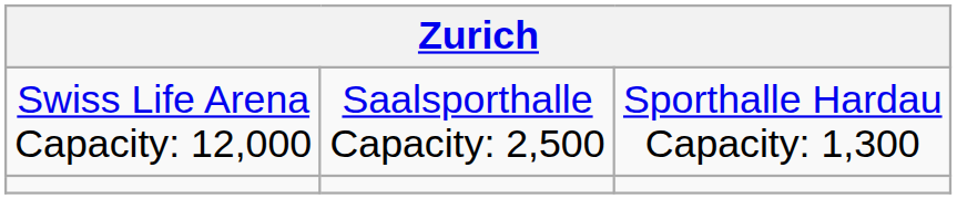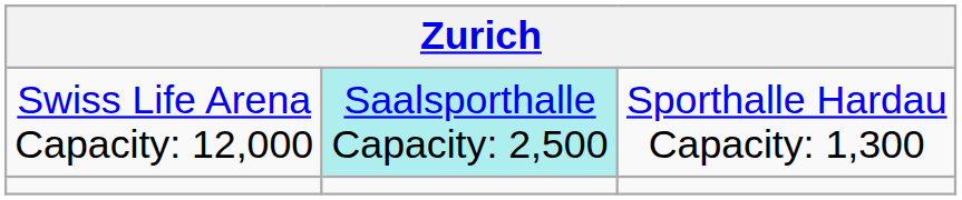Swiss Life Arena Capacity: 12,000 | column 2: no background -> paleturquoise background
